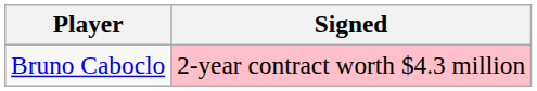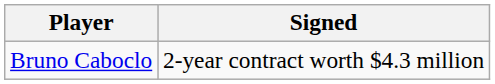Bruno Caboclo | Signed: pink background -> no background
